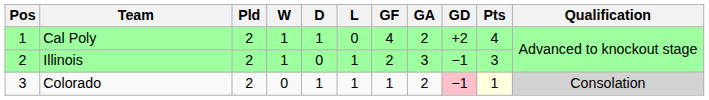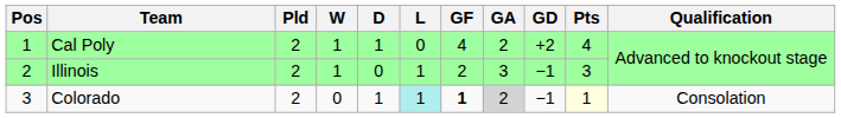Colorado | L: no background -> paleturquoise background
Colorado | GF: normal -> bold
Colorado | GA: no background -> lightgrey background
Colorado | GD: pink background -> no background
Colorado | Qualification: lightgrey background -> no background
